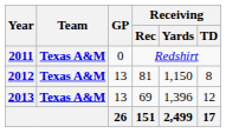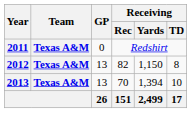2012 | Receiving / Rec: 81 -> 82
2013 | Receiving / Rec: 69 -> 70
2013 | Receiving / Yards: 1,396 -> 1,394
2013 | Receiving / TD: 12 -> 10
